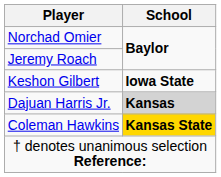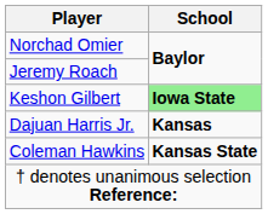Keshon Gilbert | School: no background -> lightgreen background
Dajuan Harris Jr. | School: lightgrey background -> no background
Coleman Hawkins | School: gold background -> no background
